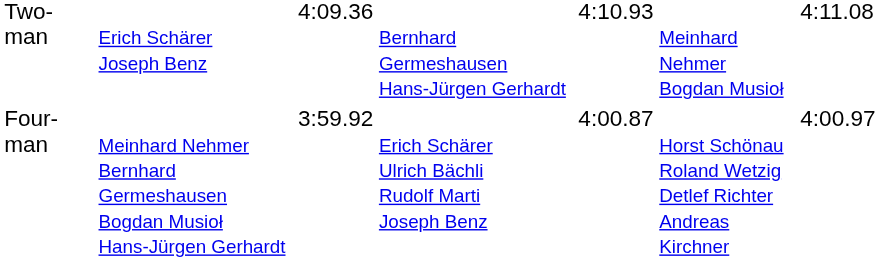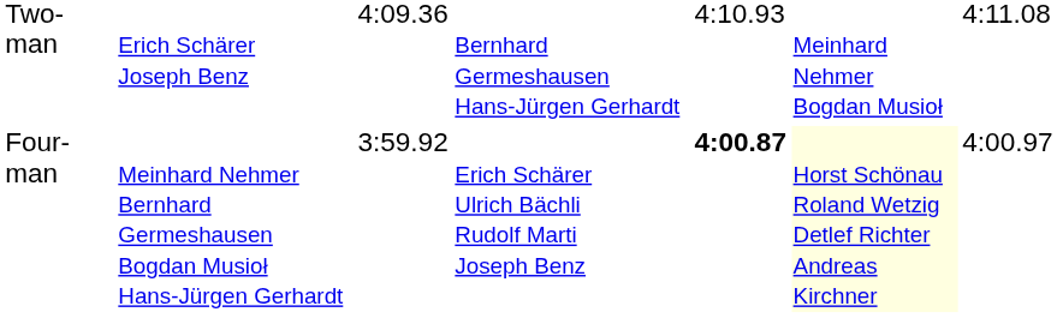Four-man | column 5: normal -> bold
Four-man | column 6: no background -> lightyellow background
